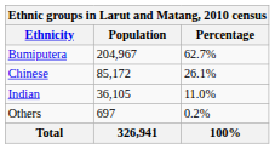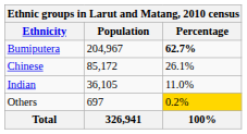Bumiputera | Percentage: normal -> bold
Others | Percentage: no background -> gold background
